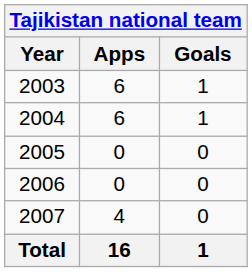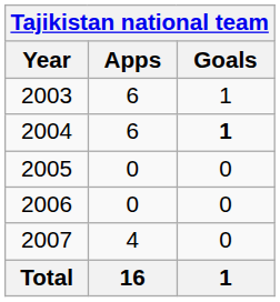2004 | Goals: normal -> bold
